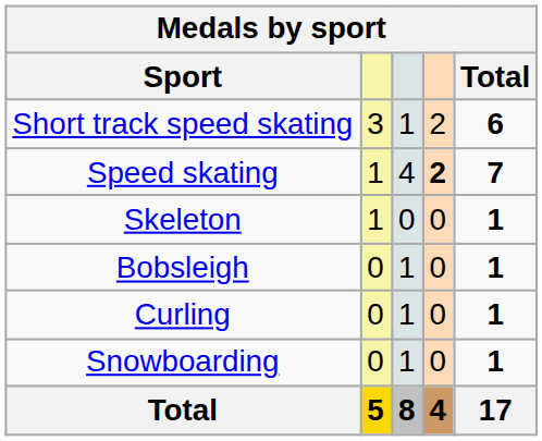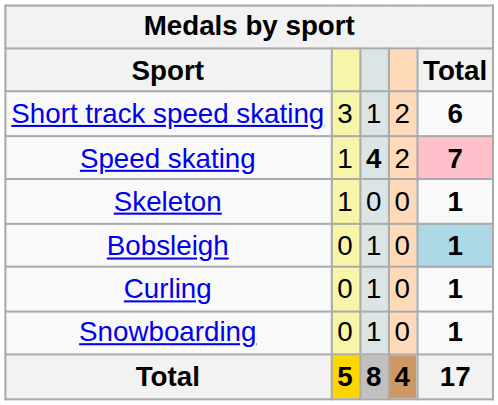Speed skating | column 3: normal -> bold
Speed skating | column 4: bold -> normal
Speed skating | Total: no background -> pink background
Bobsleigh | Total: no background -> lightblue background
